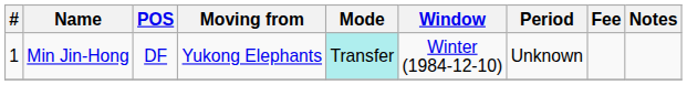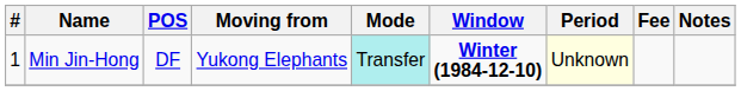Min Jin-Hong | Window: normal -> bold
Min Jin-Hong | Period: no background -> lightyellow background
